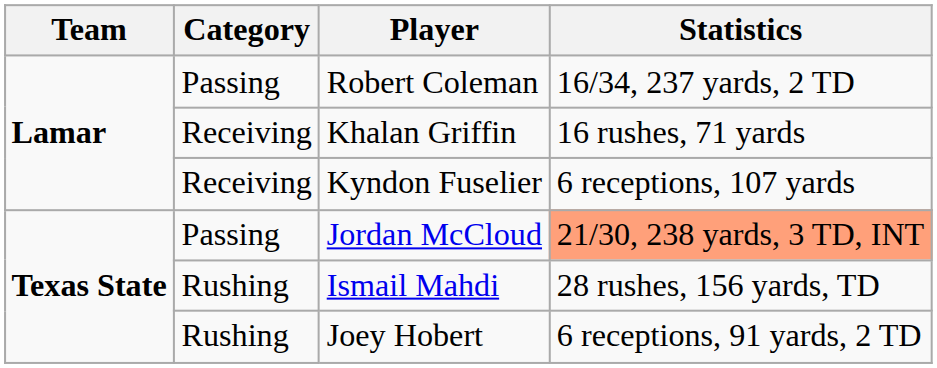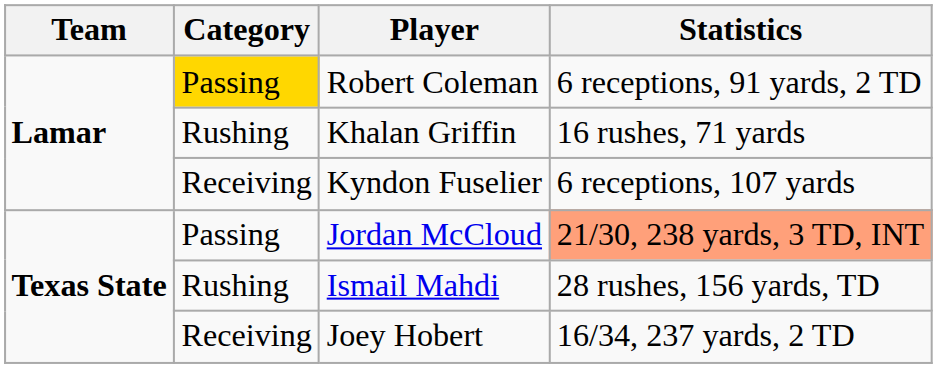Robert Coleman | Category: no background -> gold background
Robert Coleman | Statistics: 16/34, 237 yards, 2 TD -> 6 receptions, 91 yards, 2 TD
Khalan Griffin | Category: Receiving -> Rushing
Joey Hobert | Category: Rushing -> Receiving
Joey Hobert | Statistics: 6 receptions, 91 yards, 2 TD -> 16/34, 237 yards, 2 TD
